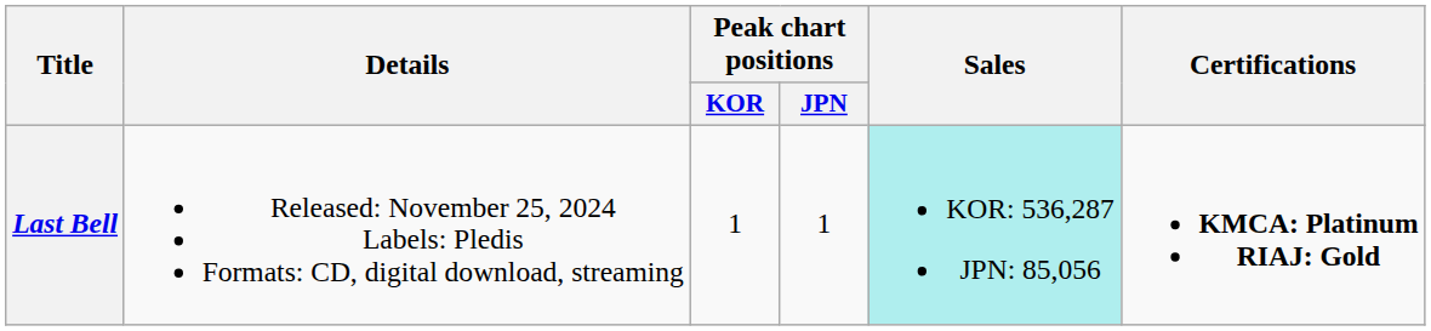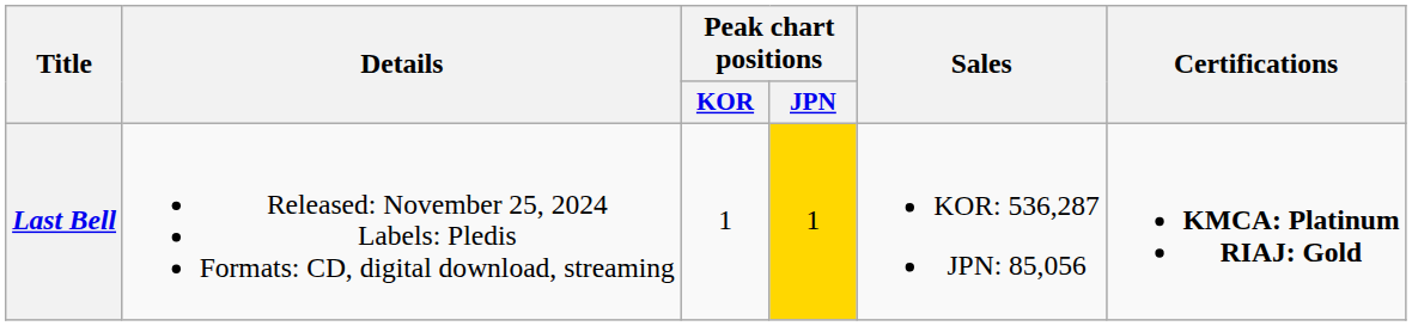Last Bell | Peak chart positions / JPN: no background -> gold background
Last Bell | Sales: paleturquoise background -> no background
